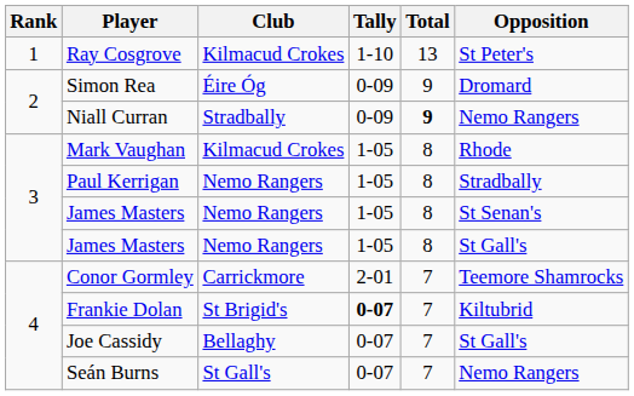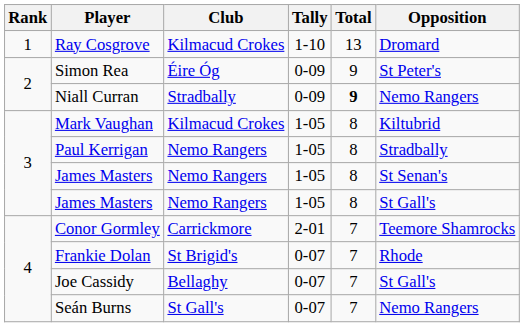Ray Cosgrove | Opposition: St Peter's -> Dromard
Simon Rea | Opposition: Dromard -> St Peter's
Mark Vaughan | Opposition: Rhode -> Kiltubrid
Frankie Dolan | Tally: bold -> normal
Frankie Dolan | Opposition: Kiltubrid -> Rhode
